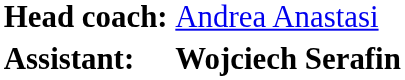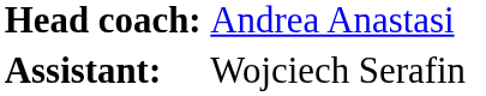Assistant: | column 2: bold -> normal
